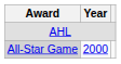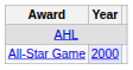All-Star Game | Award: lightgrey background -> no background
All-Star Game | Year: no background -> lavender background
